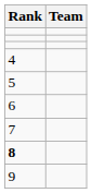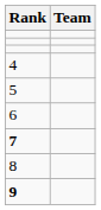row 8 | Rank: normal -> bold
row 9 | Rank: bold -> normal
row 10 | Rank: normal -> bold
